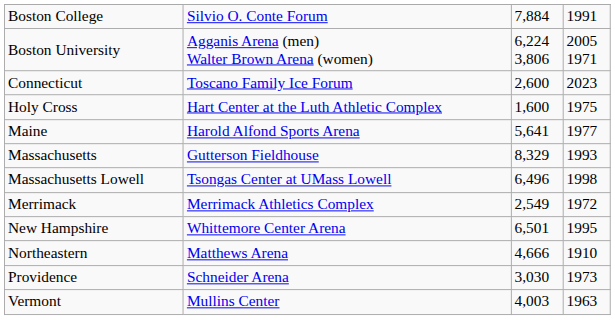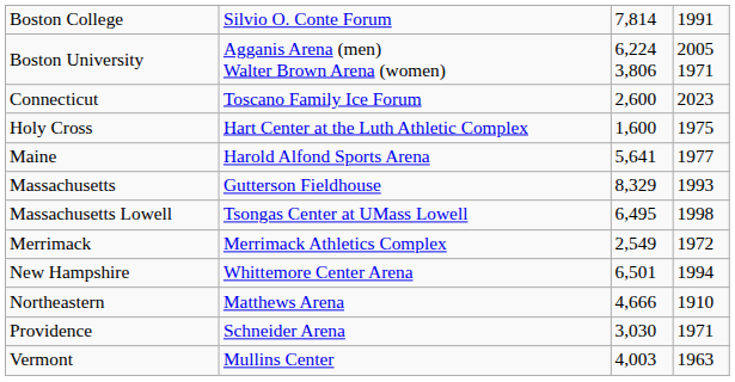Boston College | column 3: 7,884 -> 7,814
Massachusetts Lowell | column 3: 6,496 -> 6,495
New Hampshire | column 4: 1995 -> 1994
Providence | column 4: 1973 -> 1971
